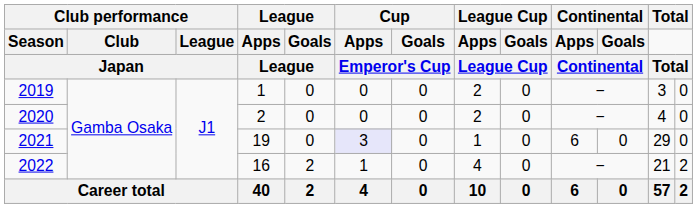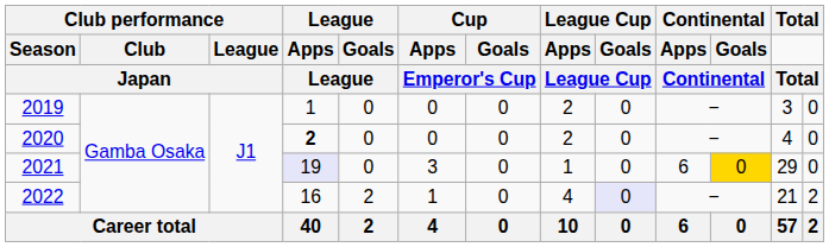2020 | League / Apps / League: normal -> bold
2021 | League / Apps / League: no background -> lavender background
2021 | Cup / Apps / Emperor's Cup: lavender background -> no background
2021 | Continental / Goals / Continental: no background -> gold background
2022 | League Cup / Goals / League Cup: no background -> lavender background
